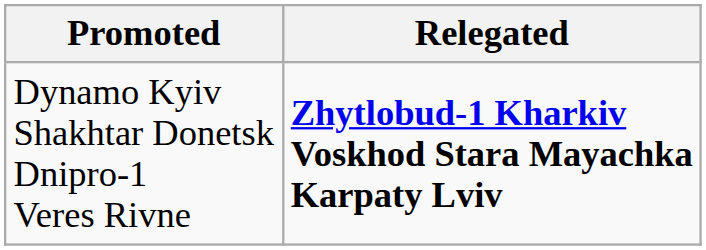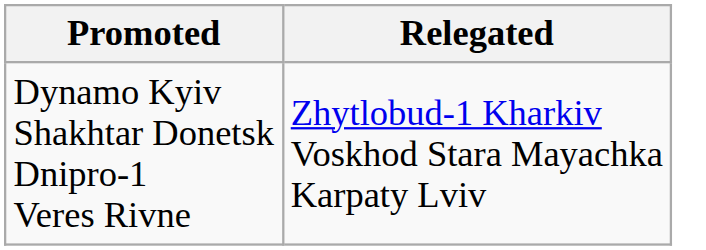Dynamo Kyiv Shakhtar Donetsk Dnipro-1 Veres Rivne | Relegated: bold -> normal
